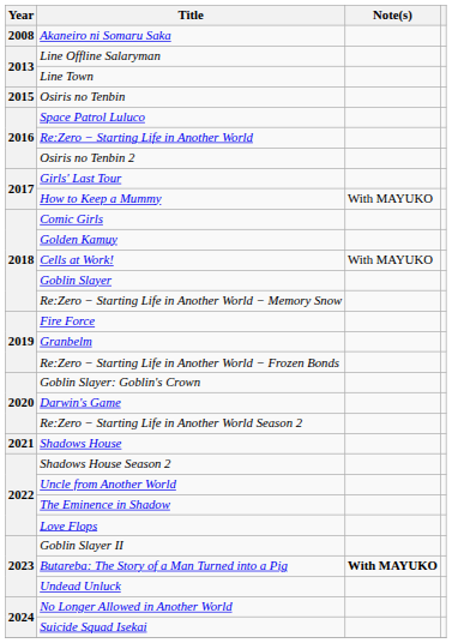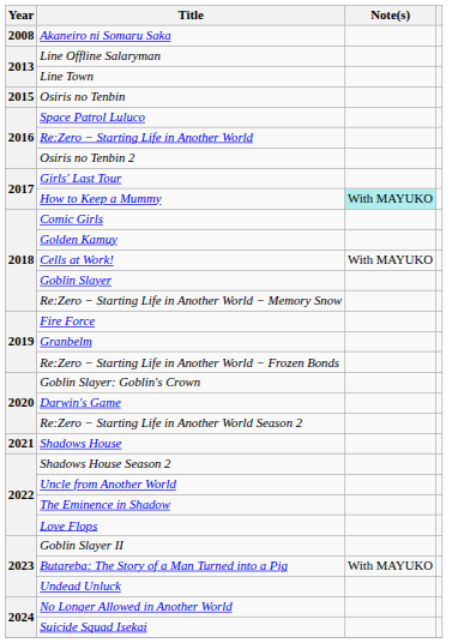How to Keep a Mummy | Note(s): no background -> paleturquoise background
Butareba: The Story of a Man Turned into a Pig | Note(s): bold -> normal
